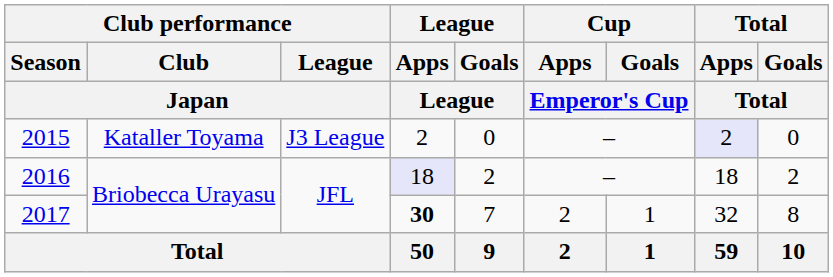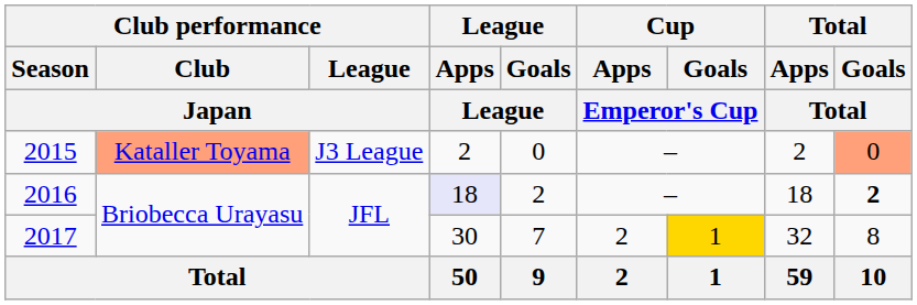2015 | Club performance / Club / Japan: no background -> lightsalmon background
2015 | Total / Apps / Total: lavender background -> no background
2015 | Total / Goals / Total: no background -> lightsalmon background
2016 | Total / Goals / Total: normal -> bold
2017 | League / Apps / League: bold -> normal
2017 | Cup / Goals / Emperor's Cup: no background -> gold background
